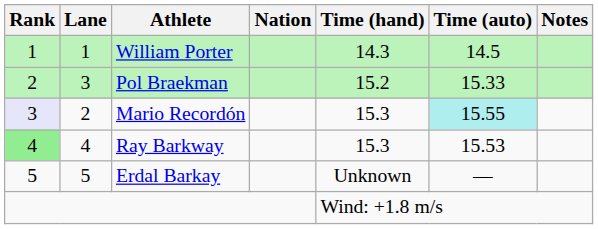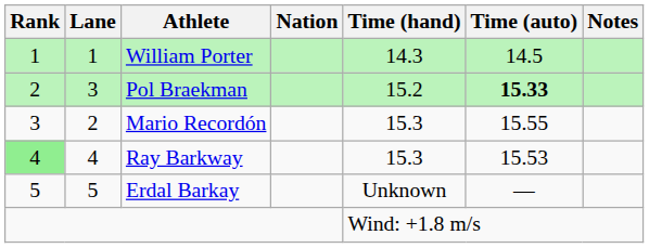Pol Braekman | Time (auto): normal -> bold
Mario Recordón | Rank: lavender background -> no background
Mario Recordón | Time (auto): paleturquoise background -> no background
